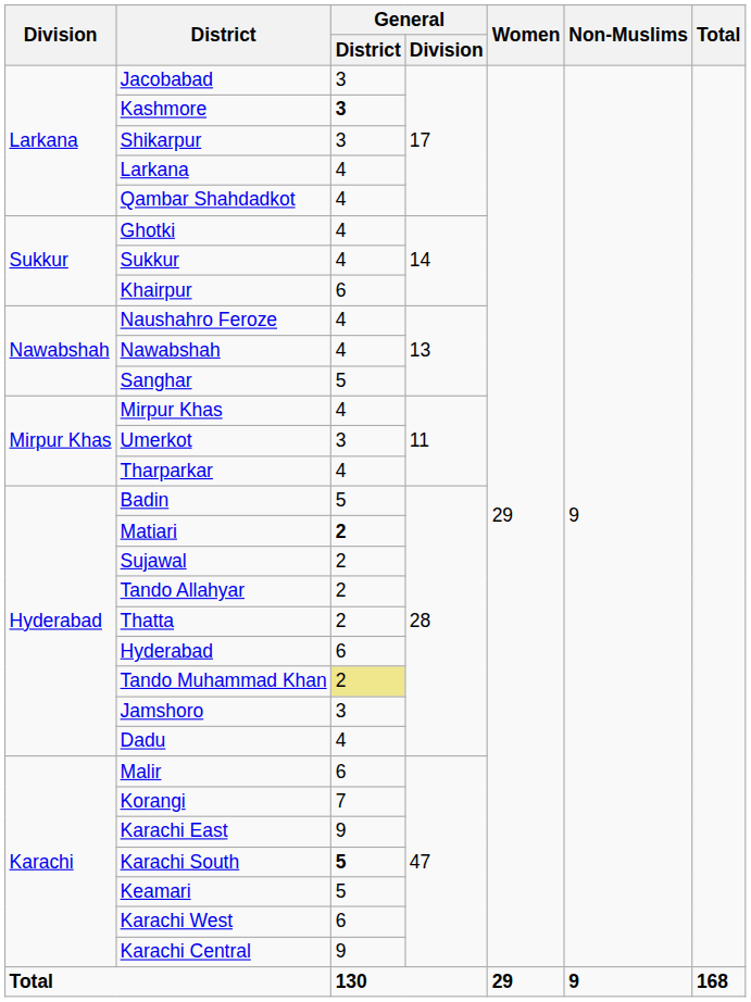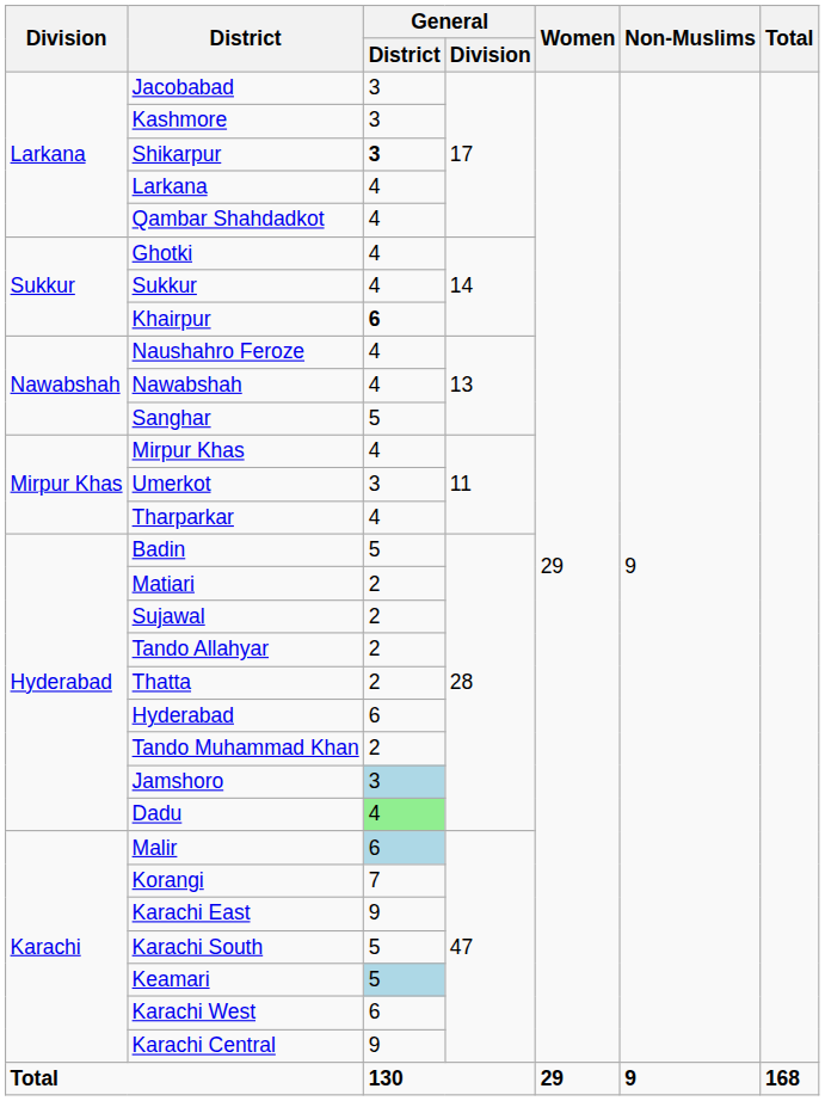Kashmore | General / District: bold -> normal
Shikarpur | General / District: normal -> bold
Khairpur | General / District: normal -> bold
Matiari | General / District: bold -> normal
Tando Muhammad Khan | General / District: khaki background -> no background
Jamshoro | General / District: no background -> lightblue background
Dadu | General / District: no background -> lightgreen background
Malir | General / District: no background -> lightblue background
Karachi South | General / District: bold -> normal
Keamari | General / District: no background -> lightblue background
